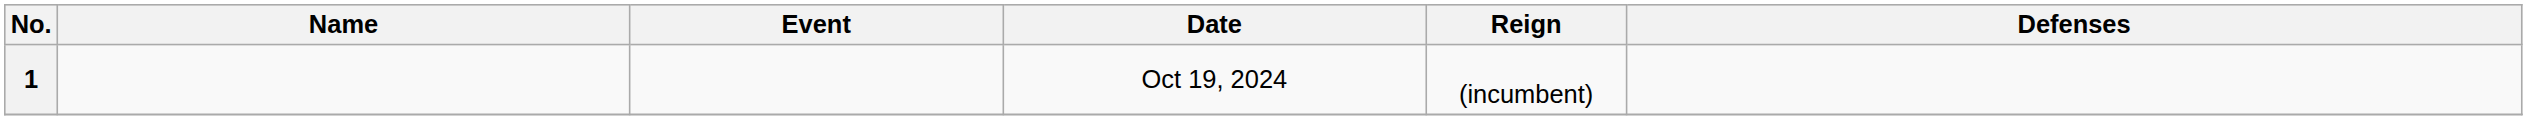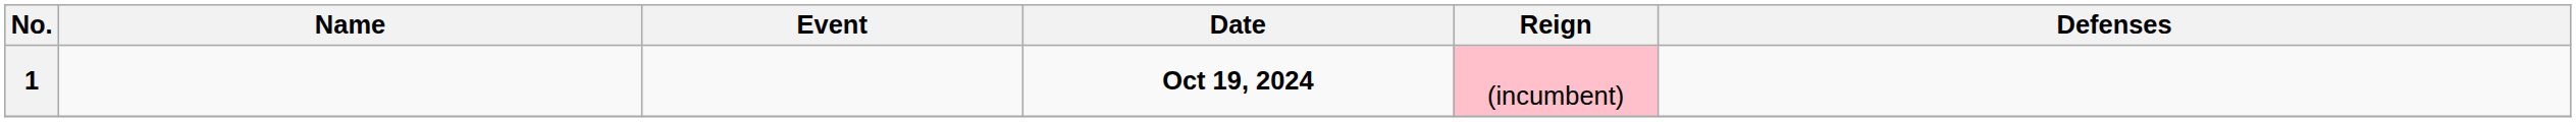1 | Date: normal -> bold
1 | Reign: no background -> pink background
